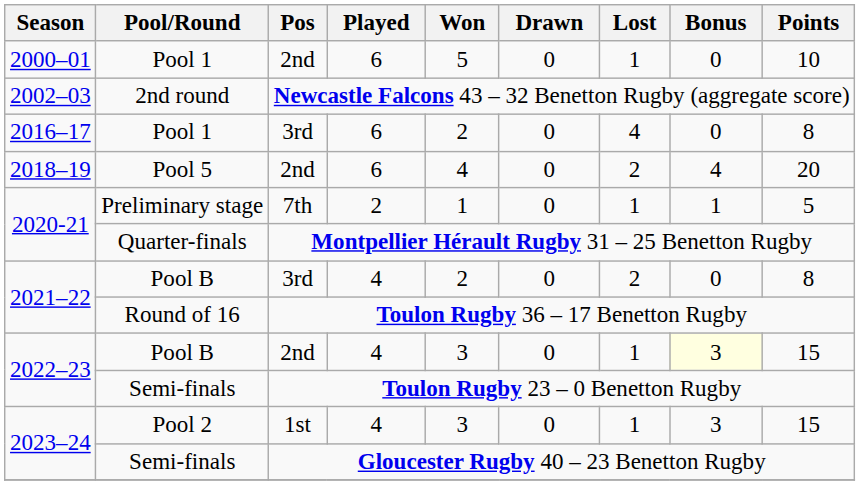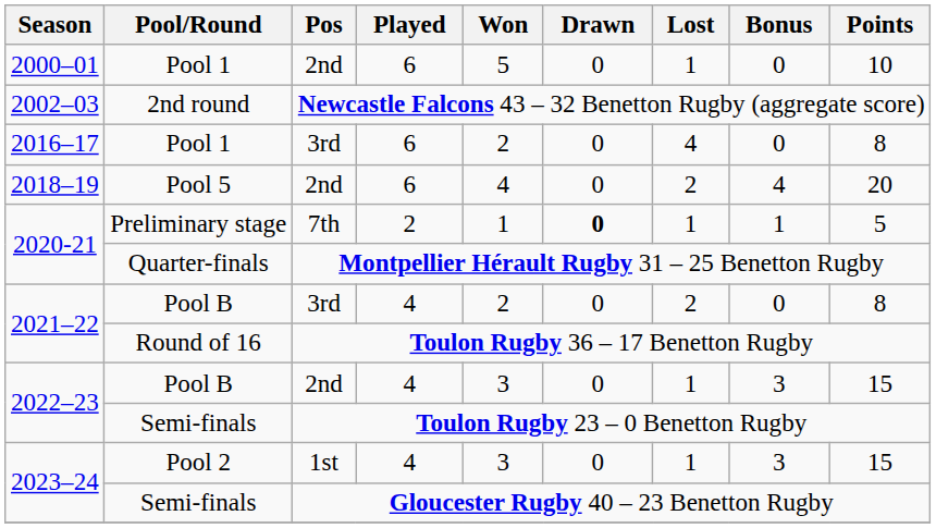Preliminary stage | Drawn: normal -> bold
Pool B / 2nd | Bonus: lightyellow background -> no background
